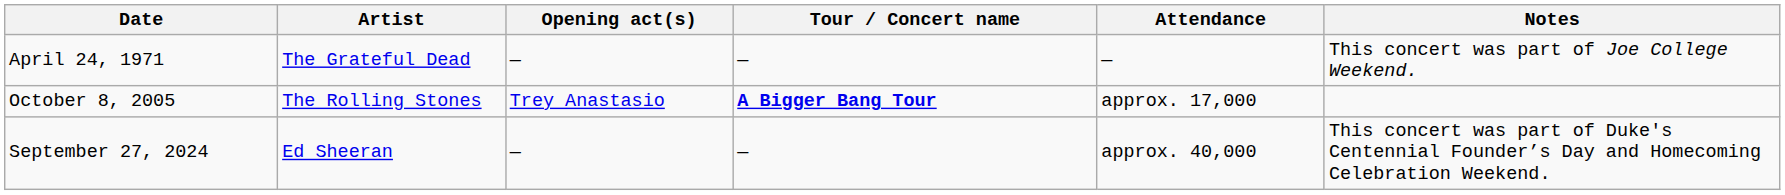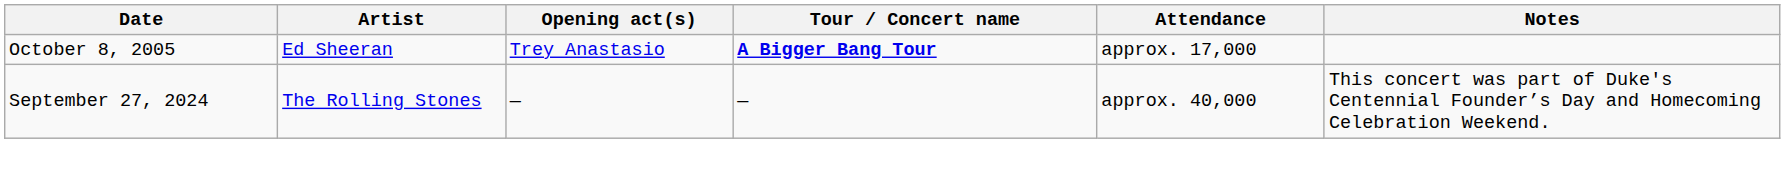- row: April 24, 1971 | The Grateful Dead | — | — | — | This concert was part of Joe College Weekend.
October 8, 2005 | Artist: The Rolling Stones -> Ed Sheeran
September 27, 2024 | Artist: Ed Sheeran -> The Rolling Stones
